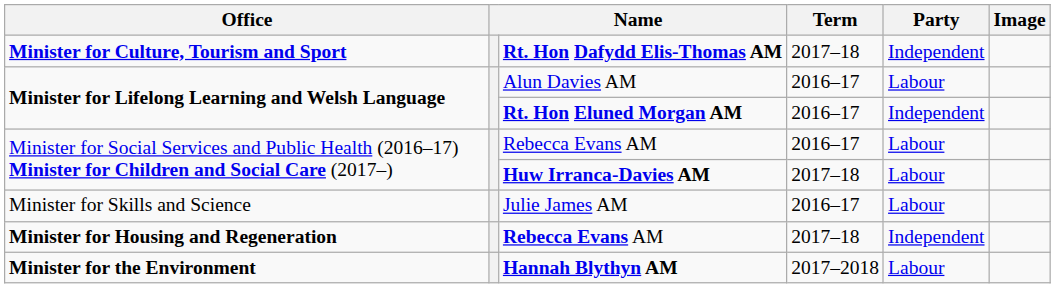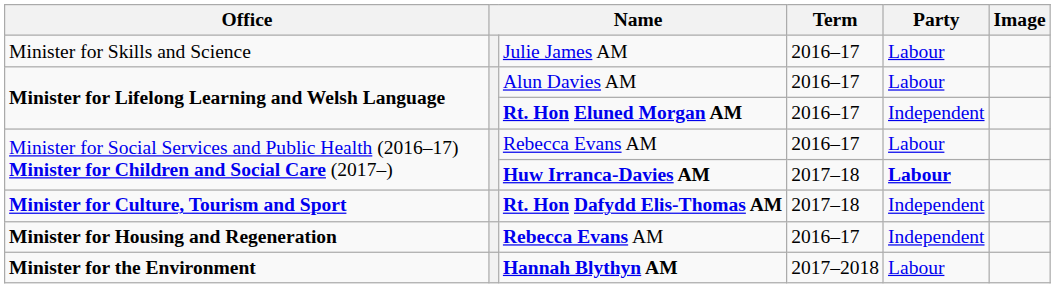rows swapped: Julie James AM <-> Rt. Hon Dafydd Elis-Thomas AM
Huw Irranca-Davies AM | Party: normal -> bold
Minister for Housing and Regeneration / Rebecca Evans AM | Term: 2017–18 -> 2016–17
